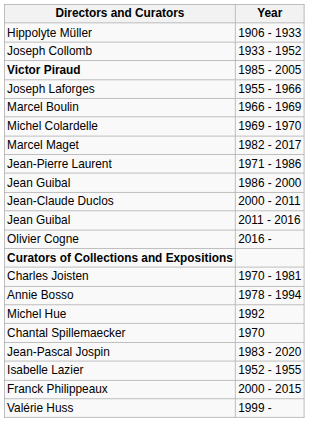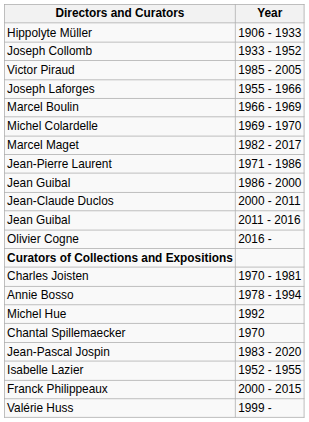row 4 | Directors and Curators: bold -> normal
